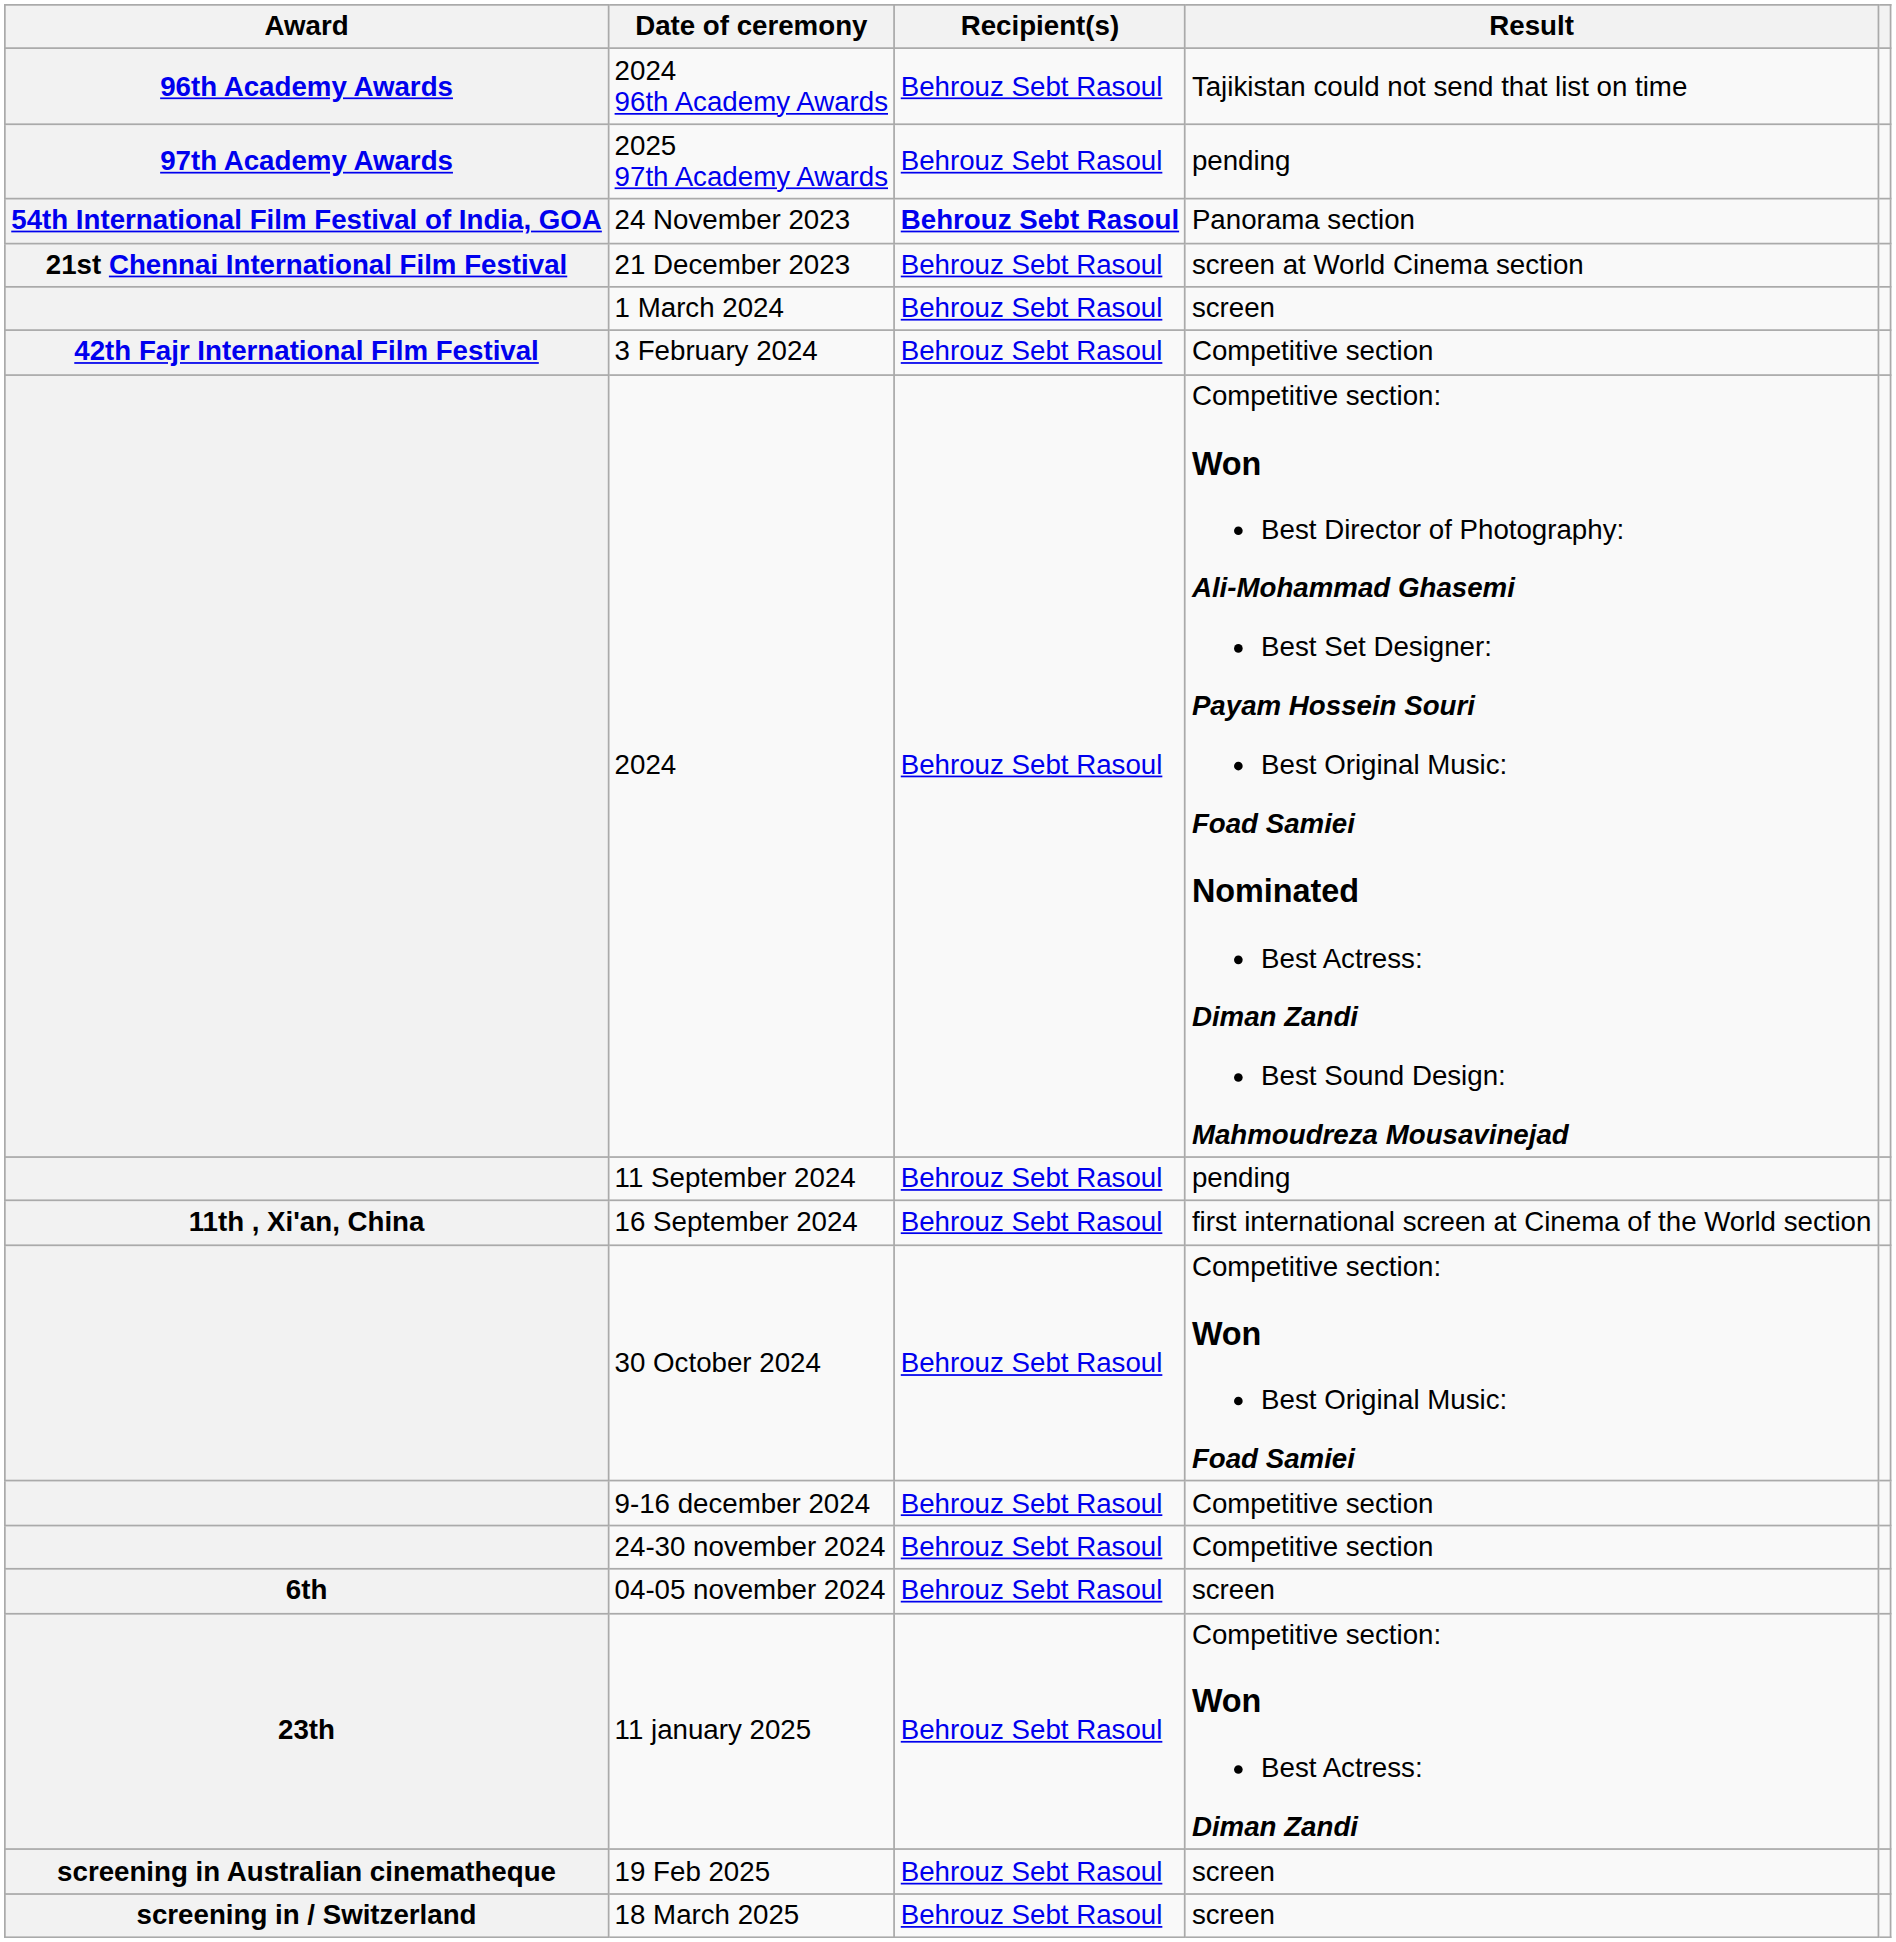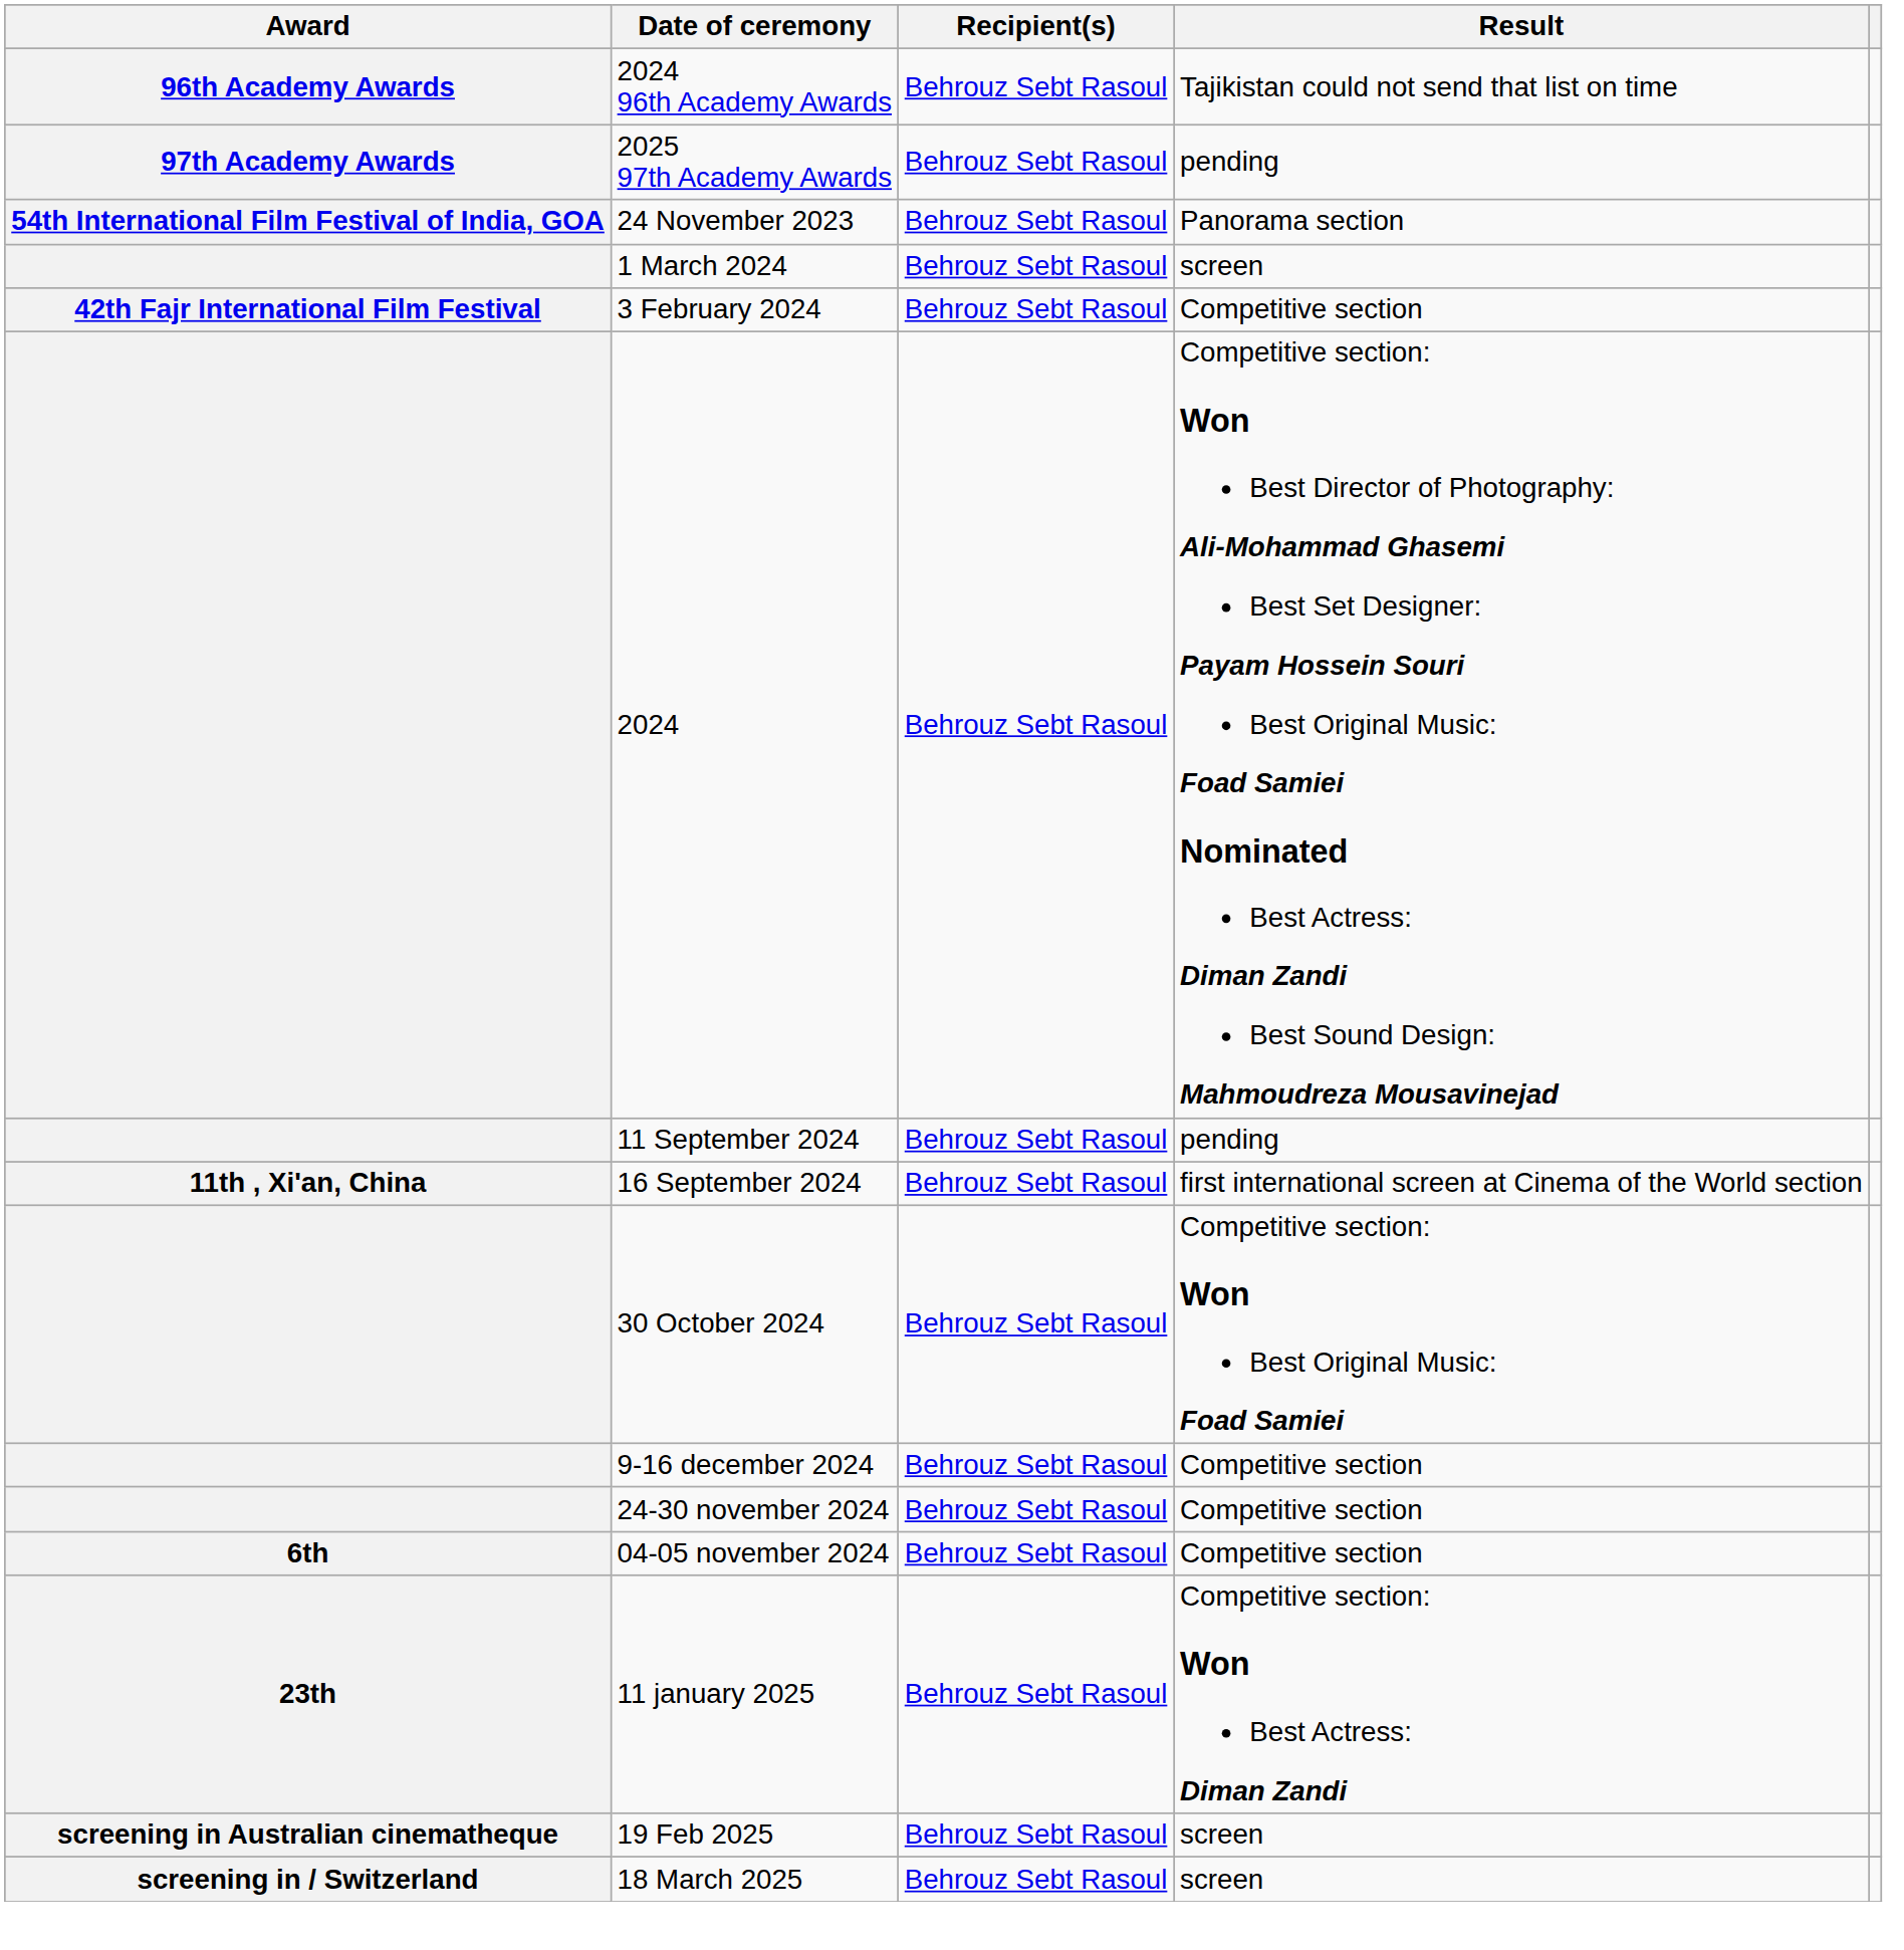24 November 2023 | Recipient(s): bold -> normal
- row: 21st Chennai International Film Festival | 21 December 2023 | Behrouz Sebt Rasoul | screen at World Cinema section
04-05 november 2024 | Result: screen -> Competitive section
